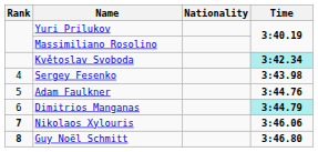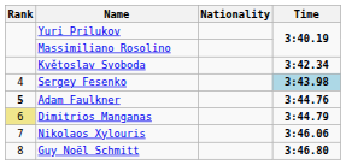Květoslav Svoboda | Time: paleturquoise background -> no background
Sergey Fesenko | Time: no background -> lightblue background
Adam Faulkner | Rank: normal -> bold
Dimitrios Manganas | Rank: no background -> khaki background
Dimitrios Manganas | Time: paleturquoise background -> no background
Nikolaos Xylouris | Rank: bold -> normal
Guy Noël Schmitt | Rank: bold -> normal
